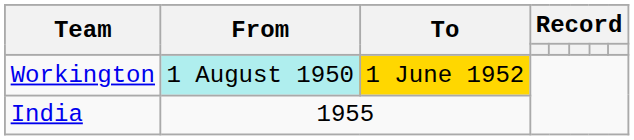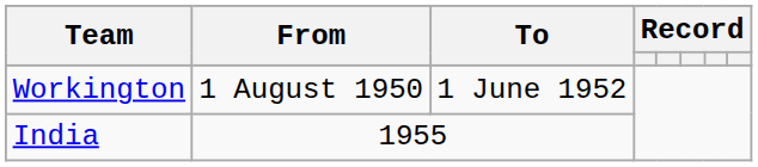Workington | From: paleturquoise background -> no background
Workington | To: gold background -> no background
